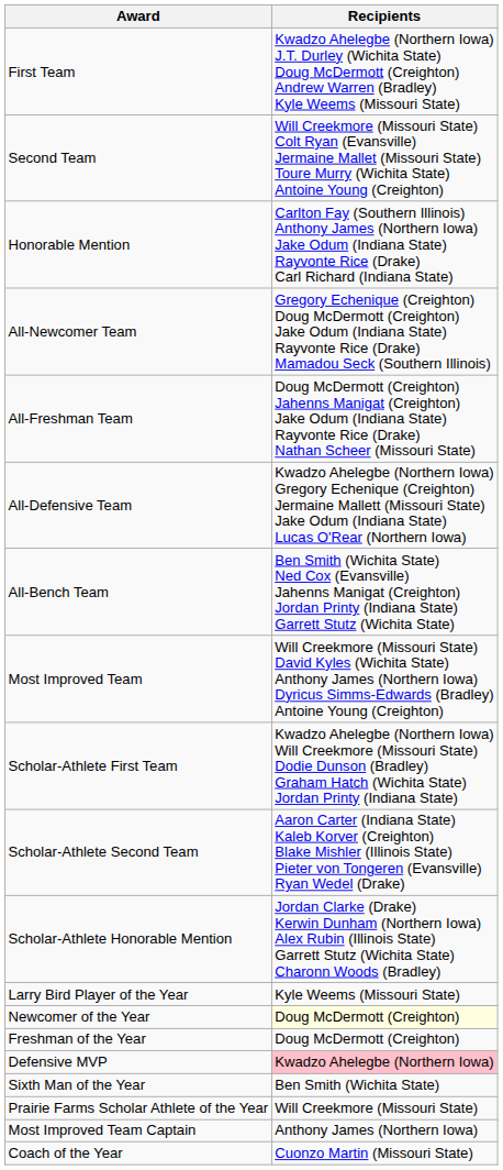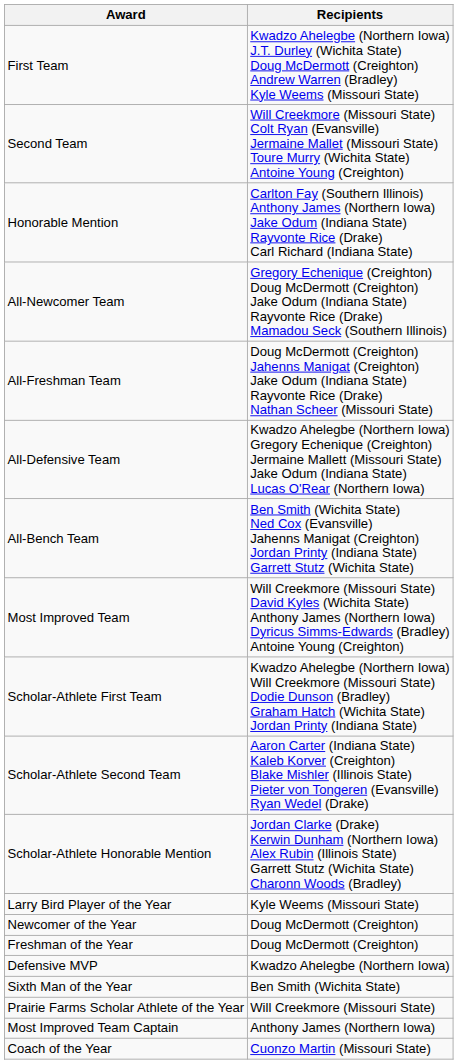Newcomer of the Year | Recipients: lightyellow background -> no background
Defensive MVP | Recipients: pink background -> no background
